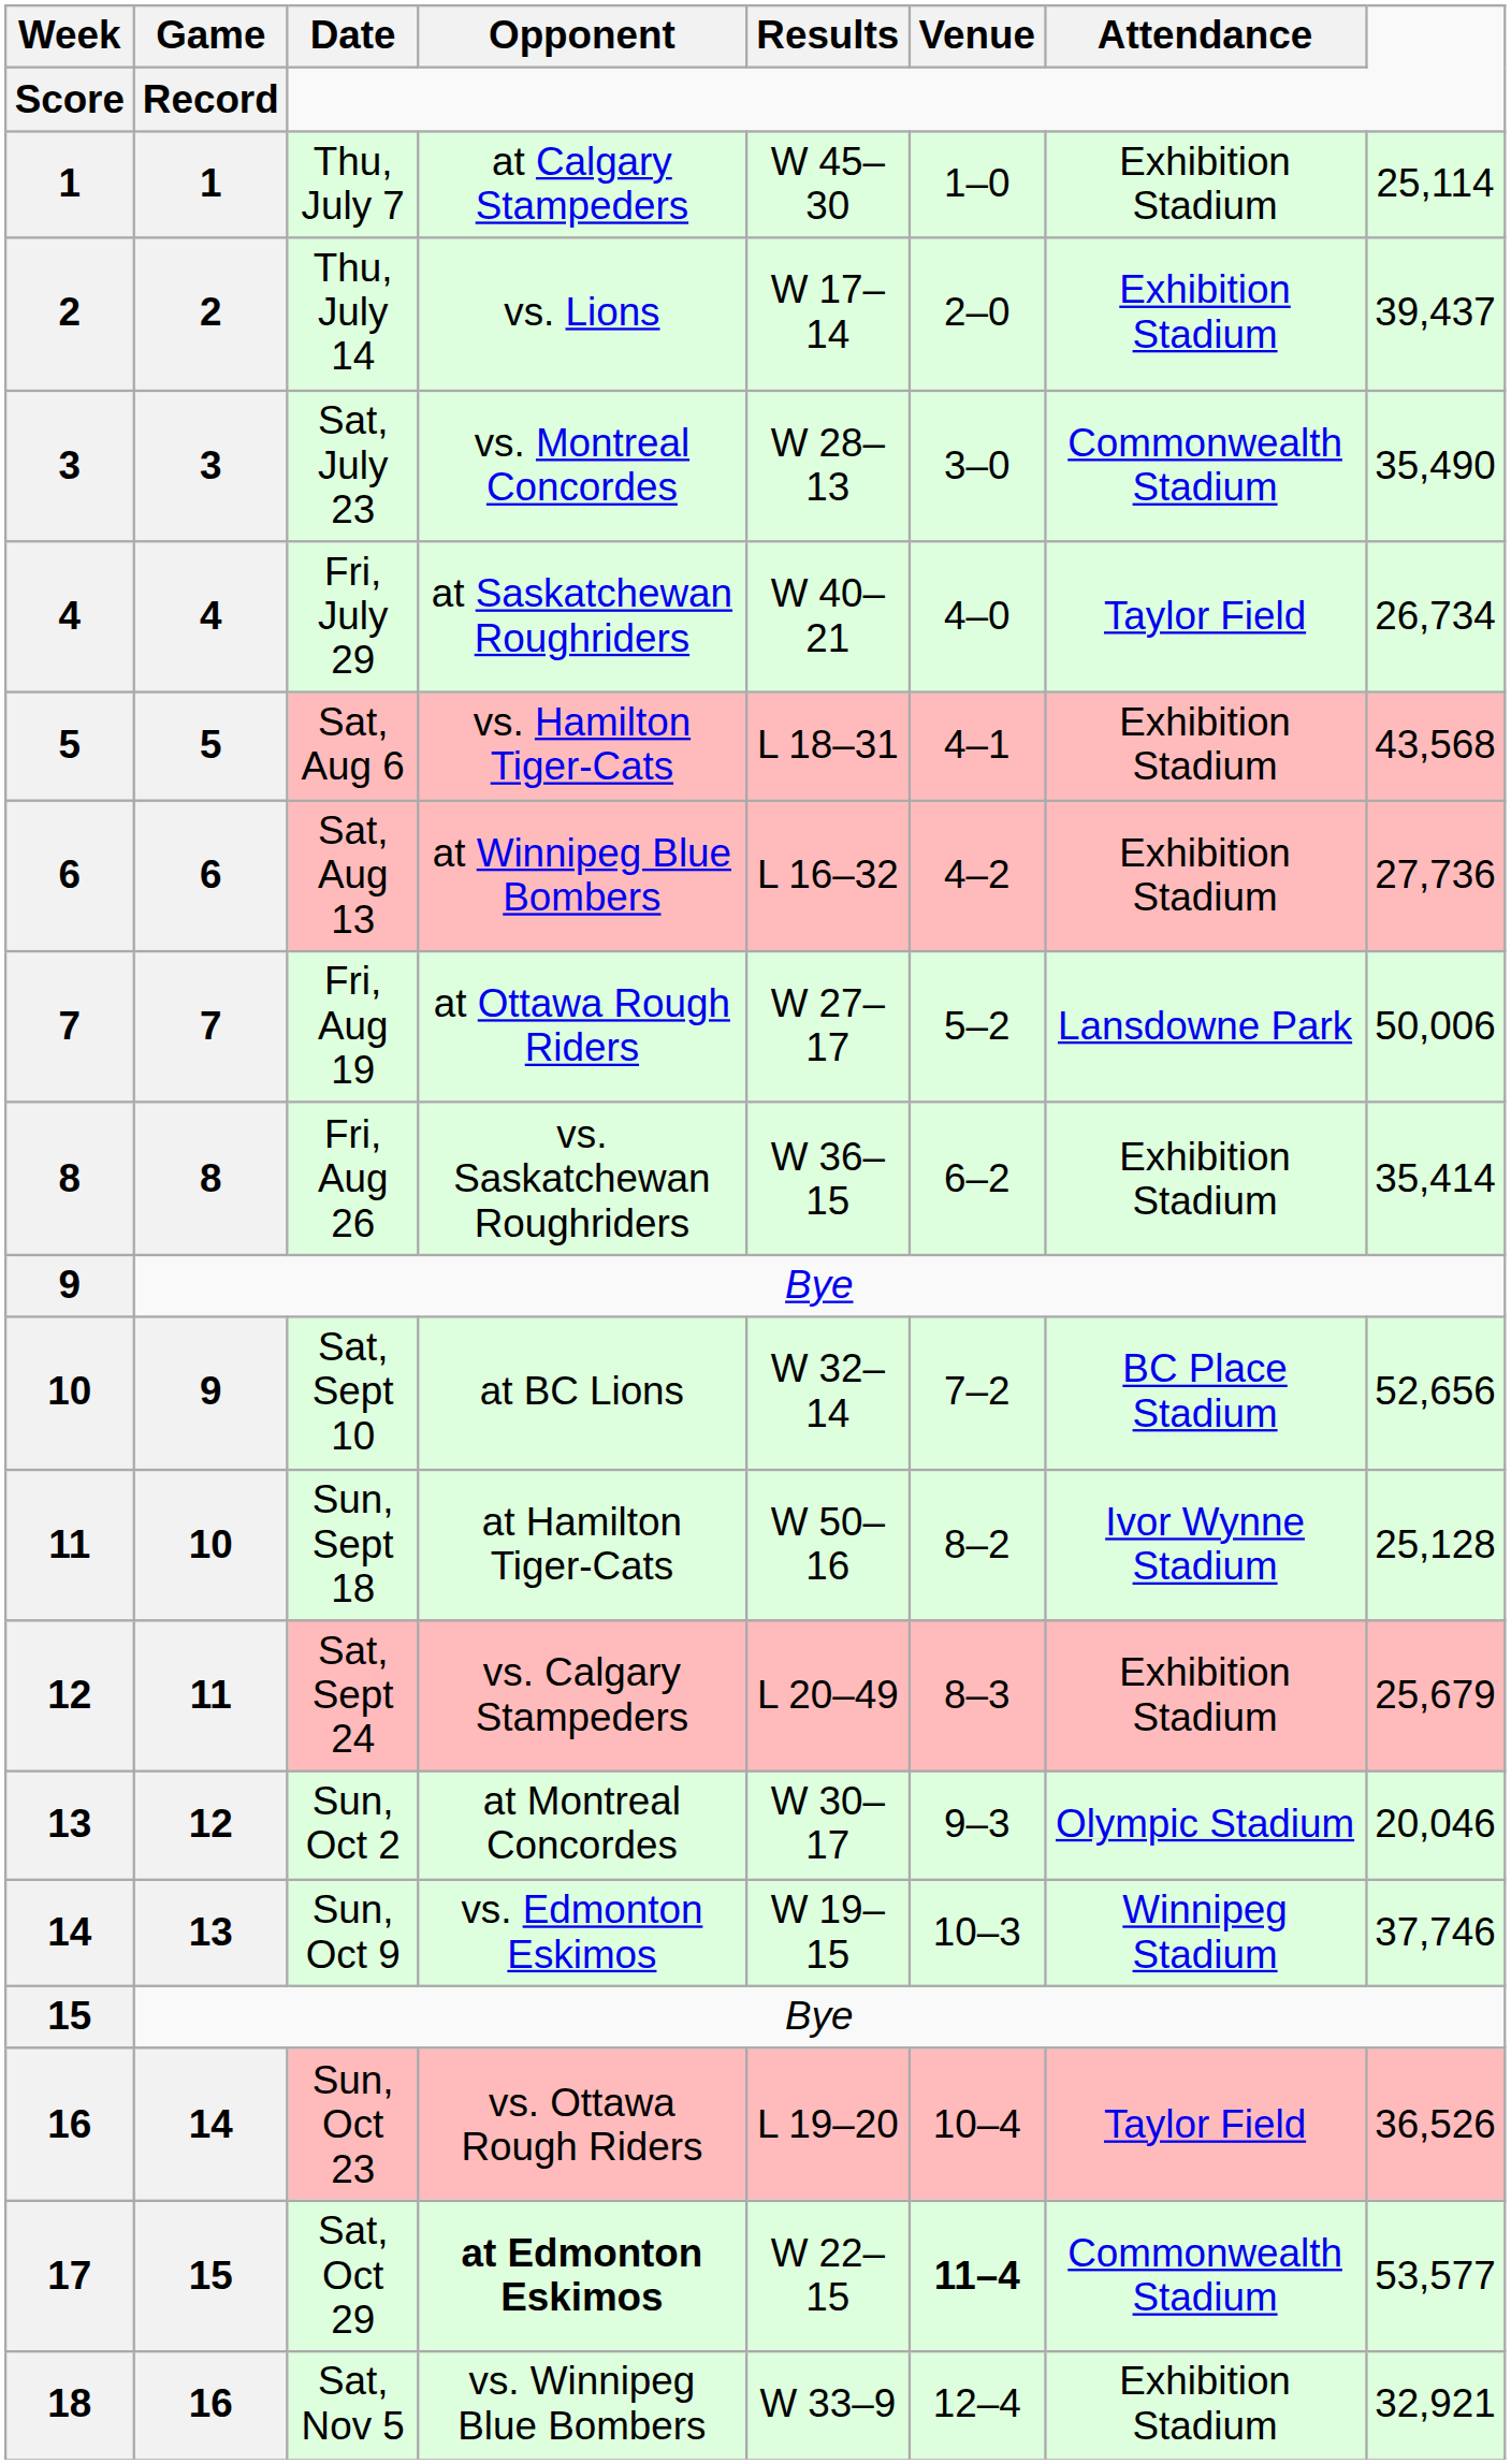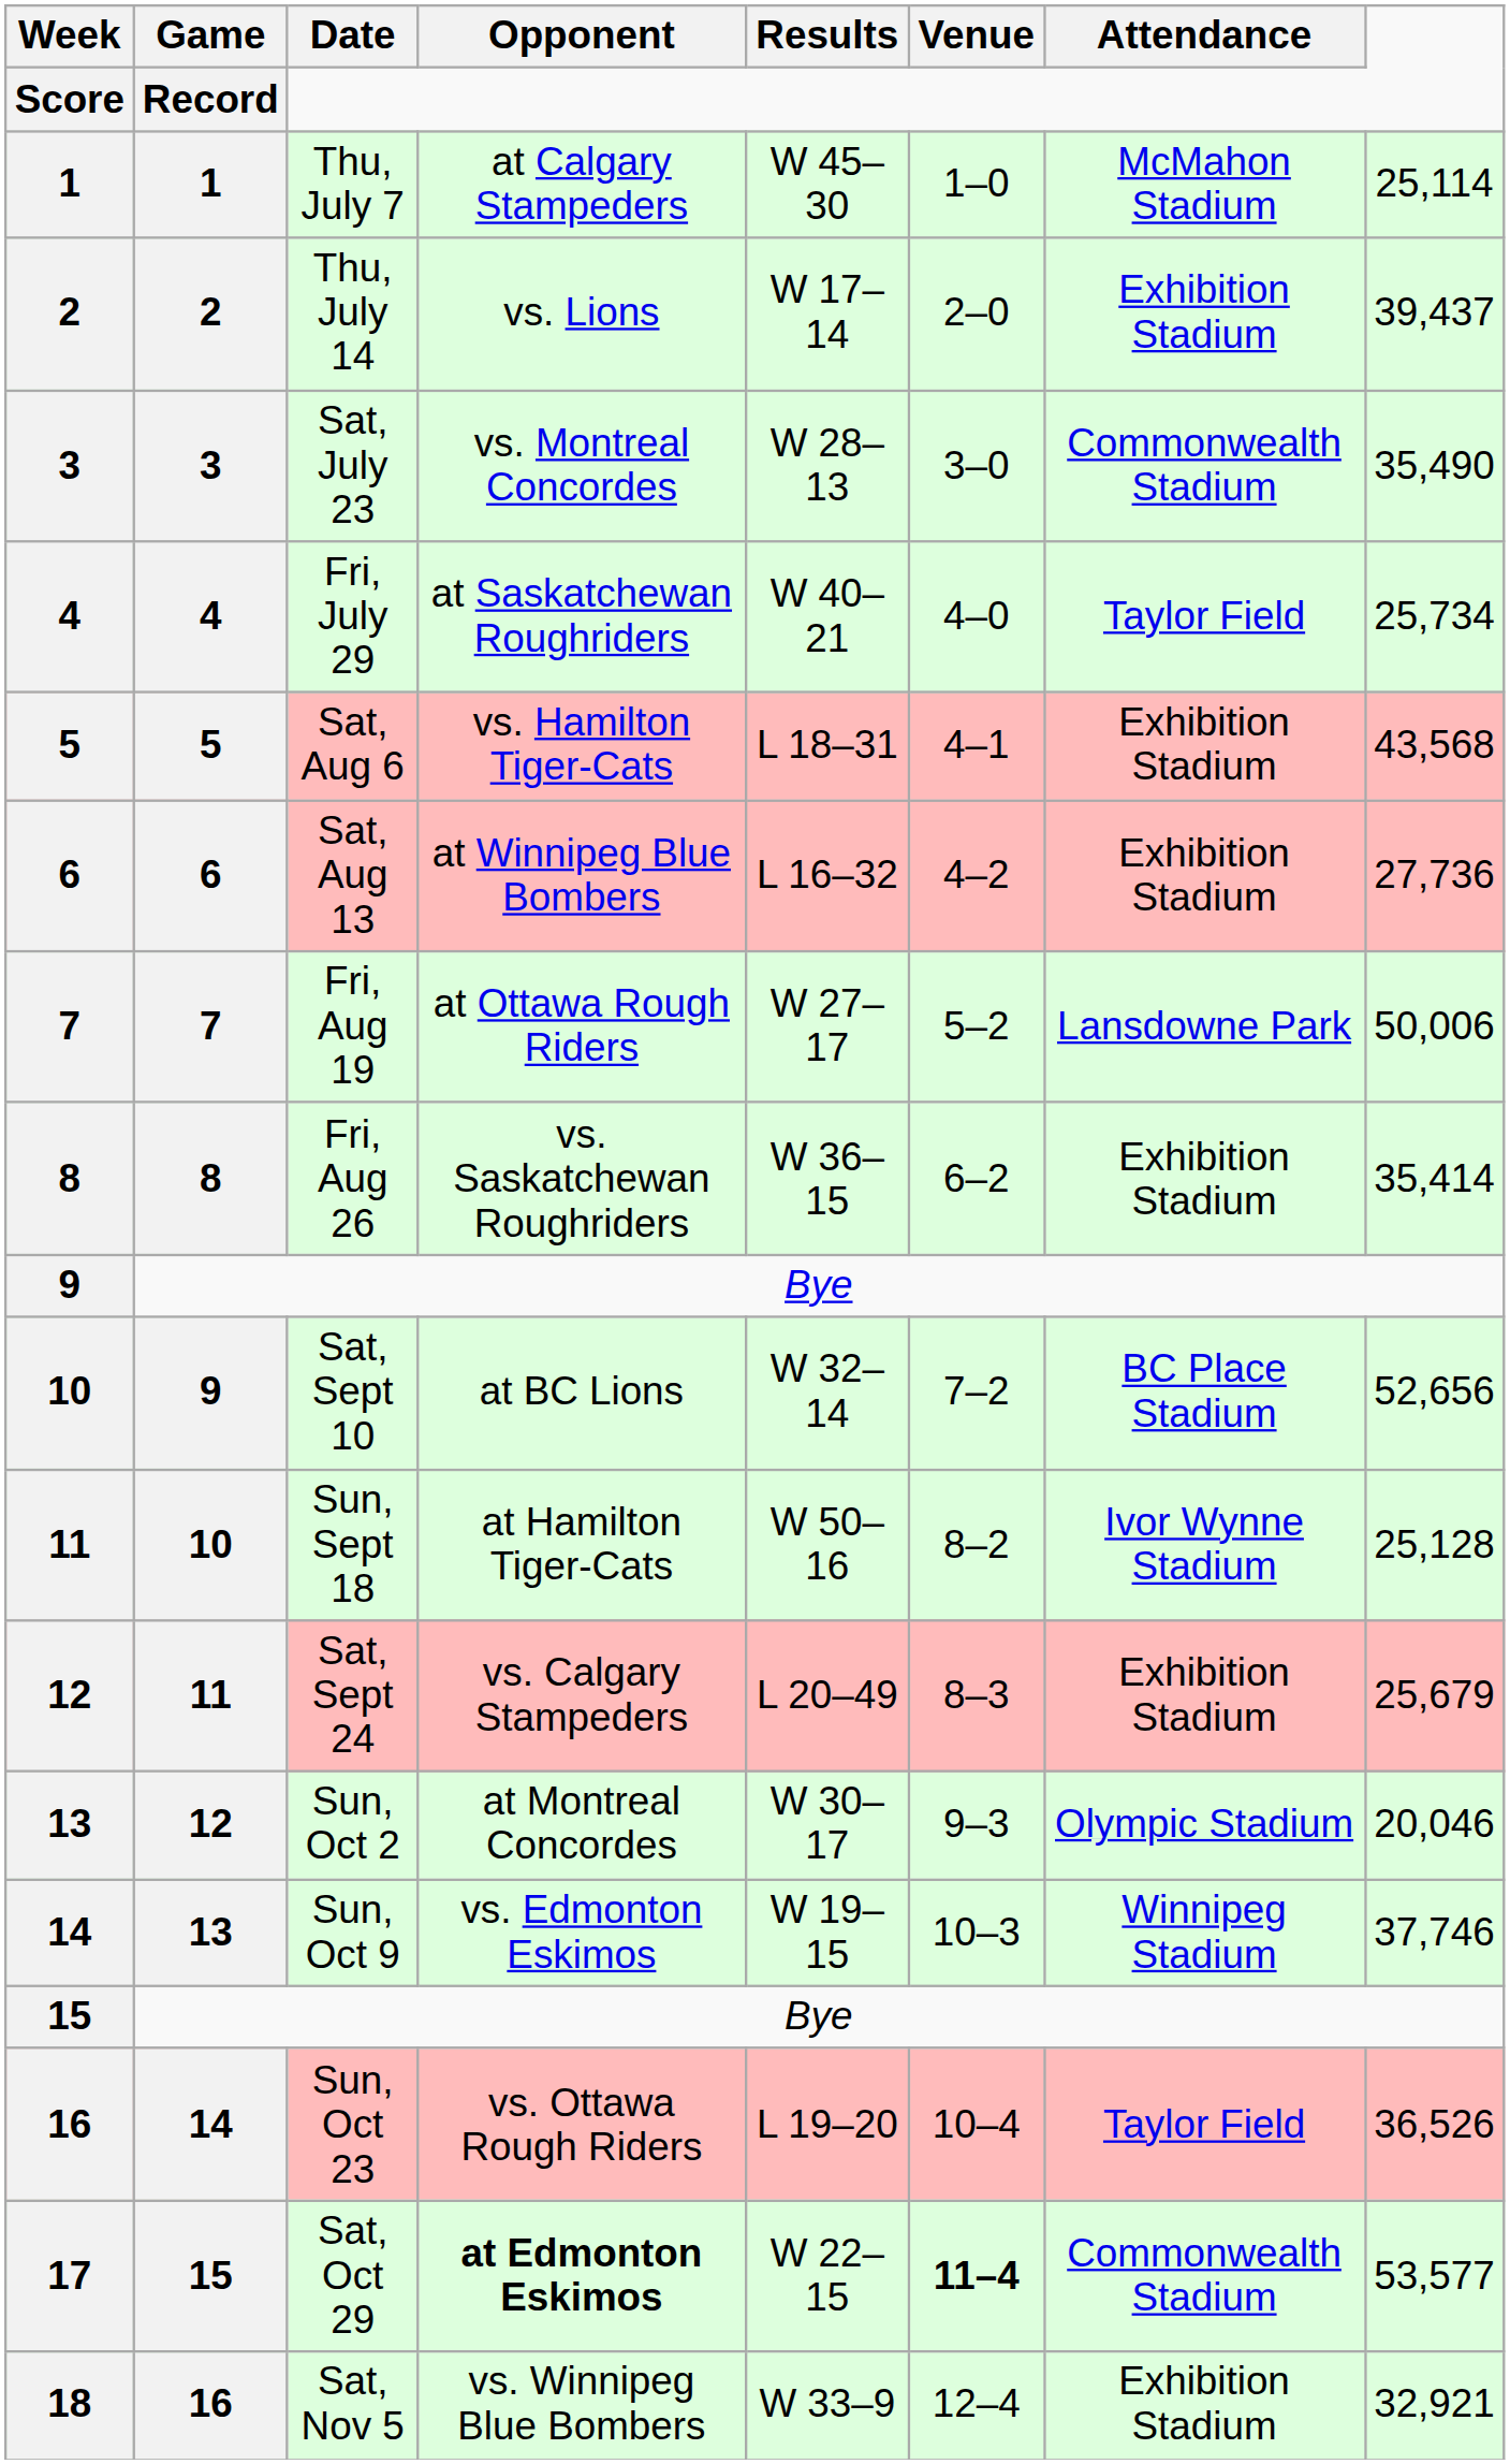Thu, July 7 | Attendance: Exhibition Stadium -> McMahon Stadium
Fri, July 29 | column 8: 26,734 -> 25,734
